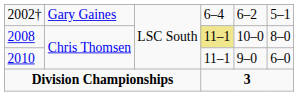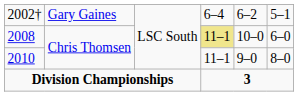2008 | column 6: 8–0 -> 6–0
2010 | column 6: 6–0 -> 8–0
